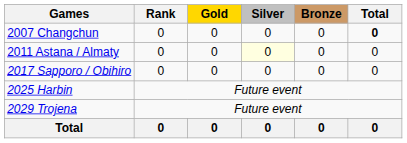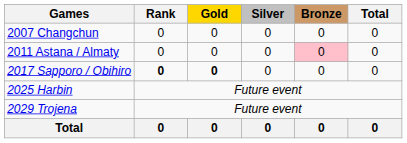2007 Changchun | Total: bold -> normal
2011 Astana / Almaty | Silver: lightyellow background -> no background
2011 Astana / Almaty | Bronze: no background -> pink background
2017 Sapporo / Obihiro | Rank: normal -> bold
2017 Sapporo / Obihiro | Gold: normal -> bold
